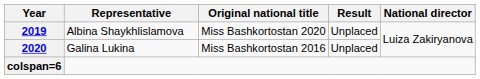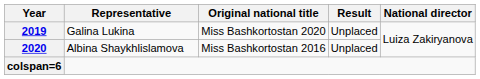2019 | Representative: Albina Shaykhlislamova -> Galina Lukina
2020 | Representative: Galina Lukina -> Albina Shaykhlislamova
